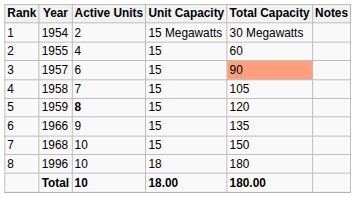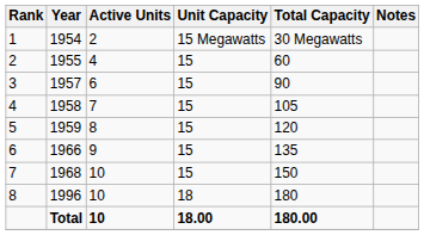3 | Total Capacity: lightsalmon background -> no background
5 | Active Units: bold -> normal
